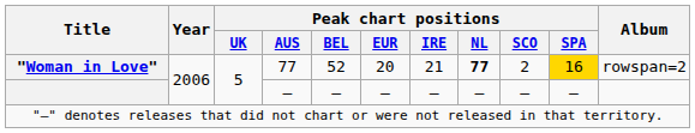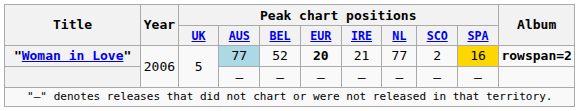"Woman in Love" | Peak chart positions / AUS: no background -> lightblue background
"Woman in Love" | Peak chart positions / EUR: normal -> bold
"Woman in Love" | Peak chart positions / NL: bold -> normal
"Woman in Love" | Album: normal -> bold
